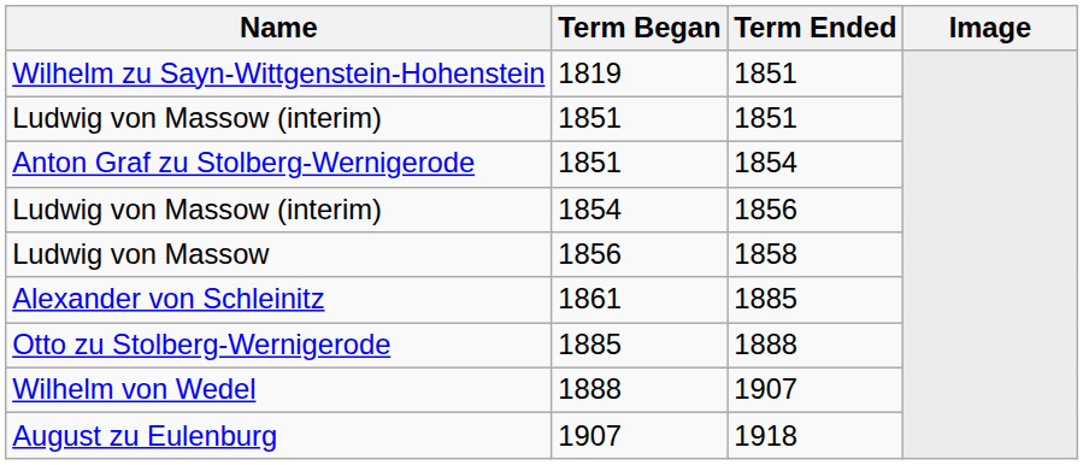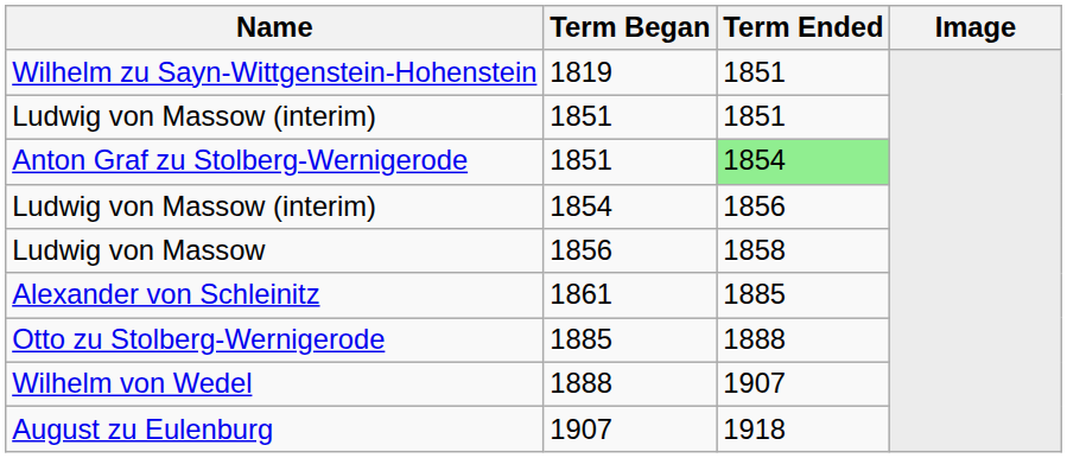Anton Graf zu Stolberg-Wernigerode | Term Ended: no background -> lightgreen background
